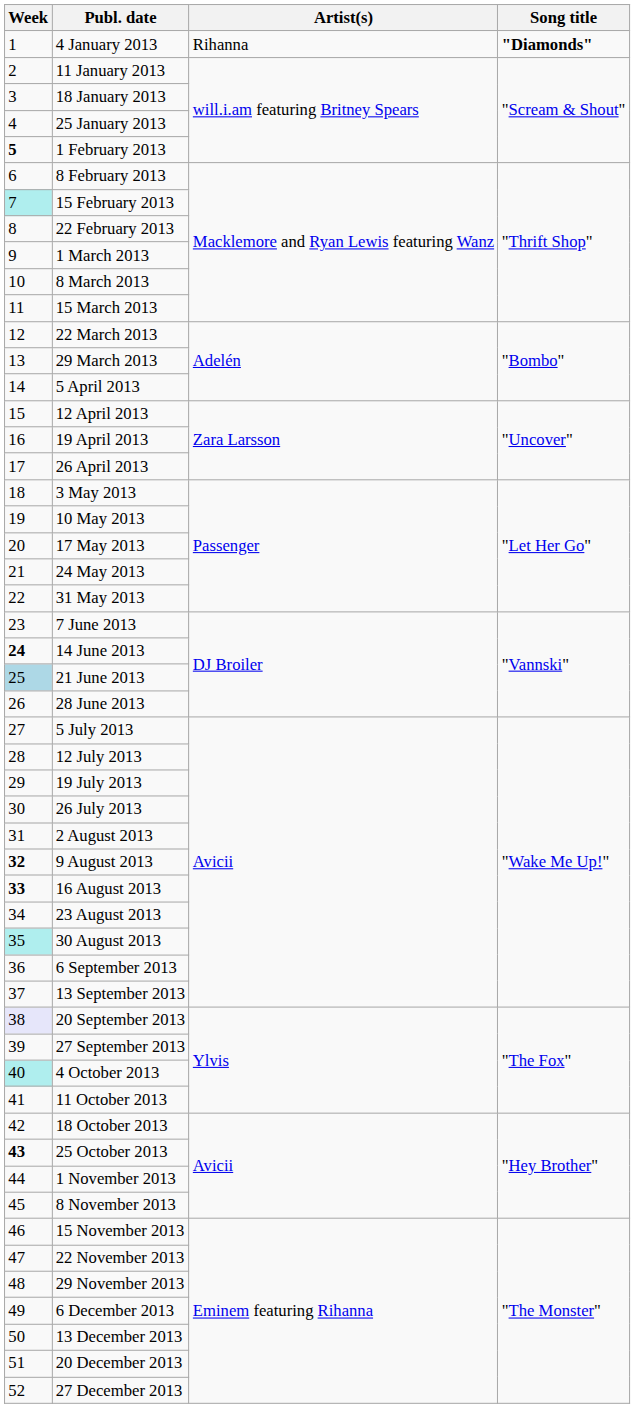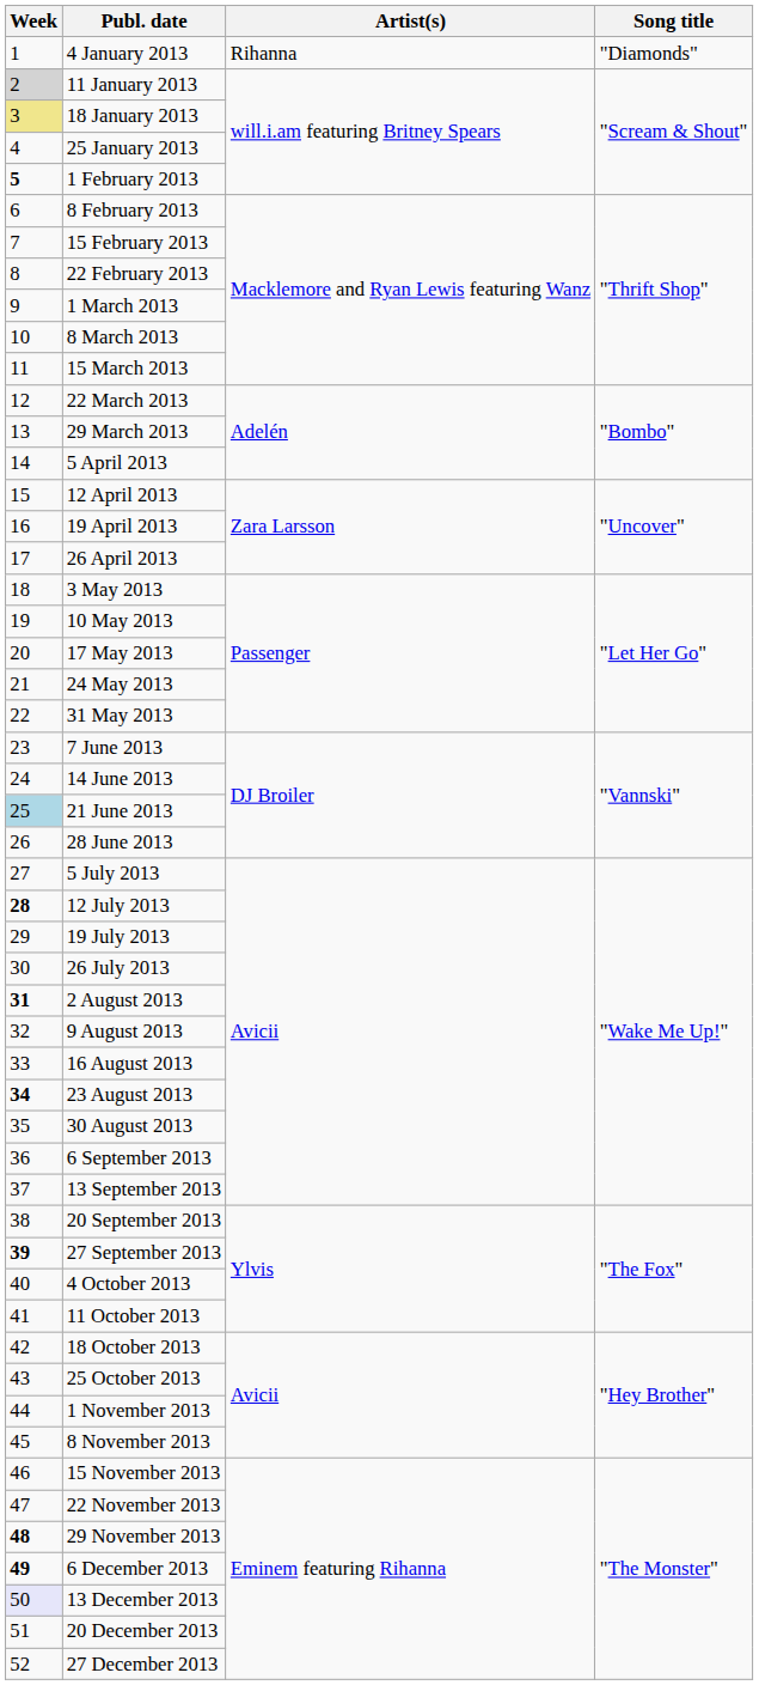4 January 2013 | Song title: bold -> normal
11 January 2013 | Week: no background -> lightgrey background
18 January 2013 | Week: no background -> khaki background
15 February 2013 | Week: paleturquoise background -> no background
14 June 2013 | Week: bold -> normal
12 July 2013 | Week: normal -> bold
2 August 2013 | Week: normal -> bold
9 August 2013 | Week: bold -> normal
16 August 2013 | Week: bold -> normal
23 August 2013 | Week: normal -> bold
30 August 2013 | Week: paleturquoise background -> no background
20 September 2013 | Week: lavender background -> no background
27 September 2013 | Week: normal -> bold
4 October 2013 | Week: paleturquoise background -> no background
25 October 2013 | Week: bold -> normal
29 November 2013 | Week: normal -> bold
6 December 2013 | Week: normal -> bold
13 December 2013 | Week: no background -> lavender background
